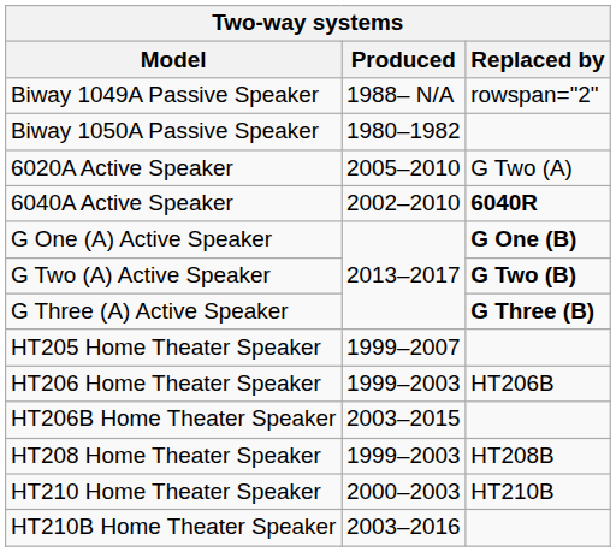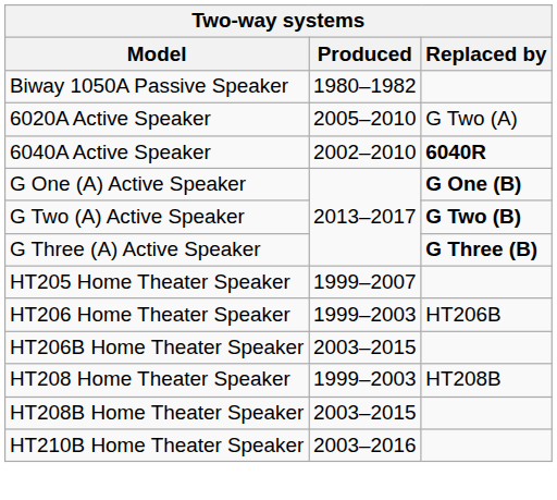- row: Biway 1049A Passive Speaker | 1988– N/A | rowspan="2"
+ row: HT208B Home Theater Speaker | 2003–2015
- row: HT210 Home Theater Speaker | 2000–2003 | HT210B
